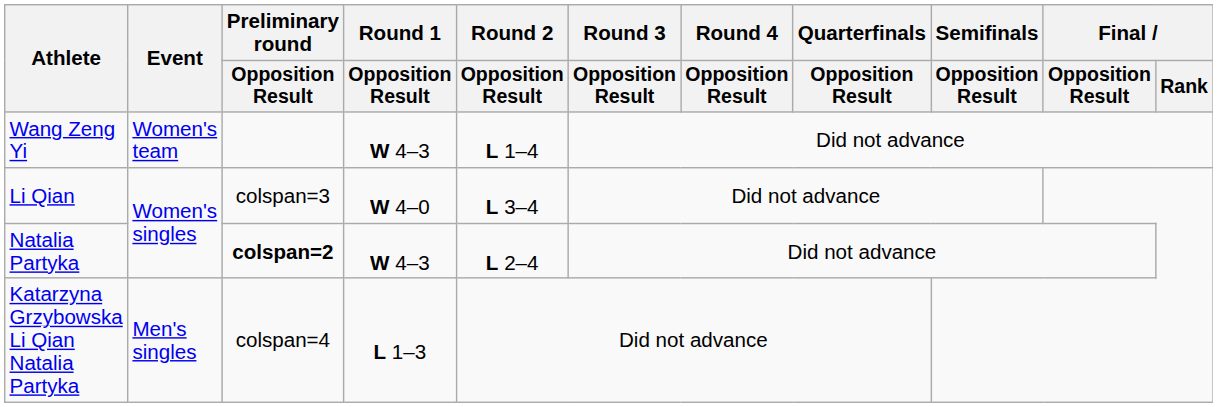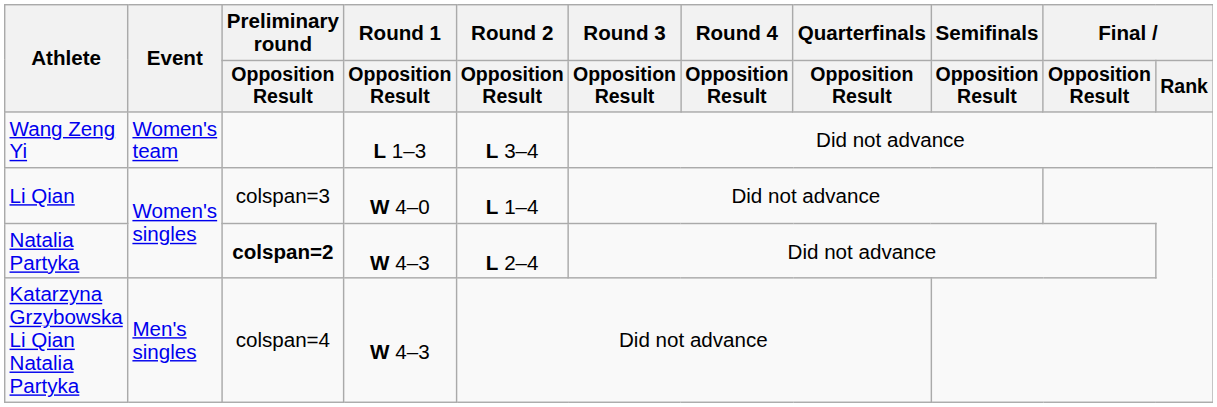Wang Zeng Yi | Round 1 / Opposition Result: W 4–3 -> L 1–3
Wang Zeng Yi | Round 2 / Opposition Result: L 1–4 -> L 3–4
Li Qian | Round 2 / Opposition Result: L 3–4 -> L 1–4
Katarzyna Grzybowska Li Qian Natalia Partyka | Round 1 / Opposition Result: L 1–3 -> W 4–3
